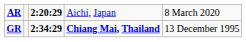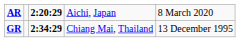GR | column 4: bold -> normal
